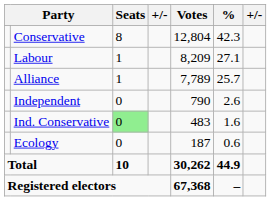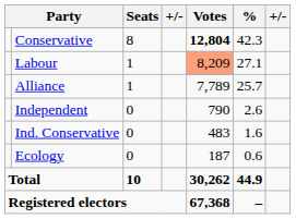Conservative | Votes: normal -> bold
Labour | Votes: no background -> lightsalmon background
Ind. Conservative | Seats: lightgreen background -> no background
